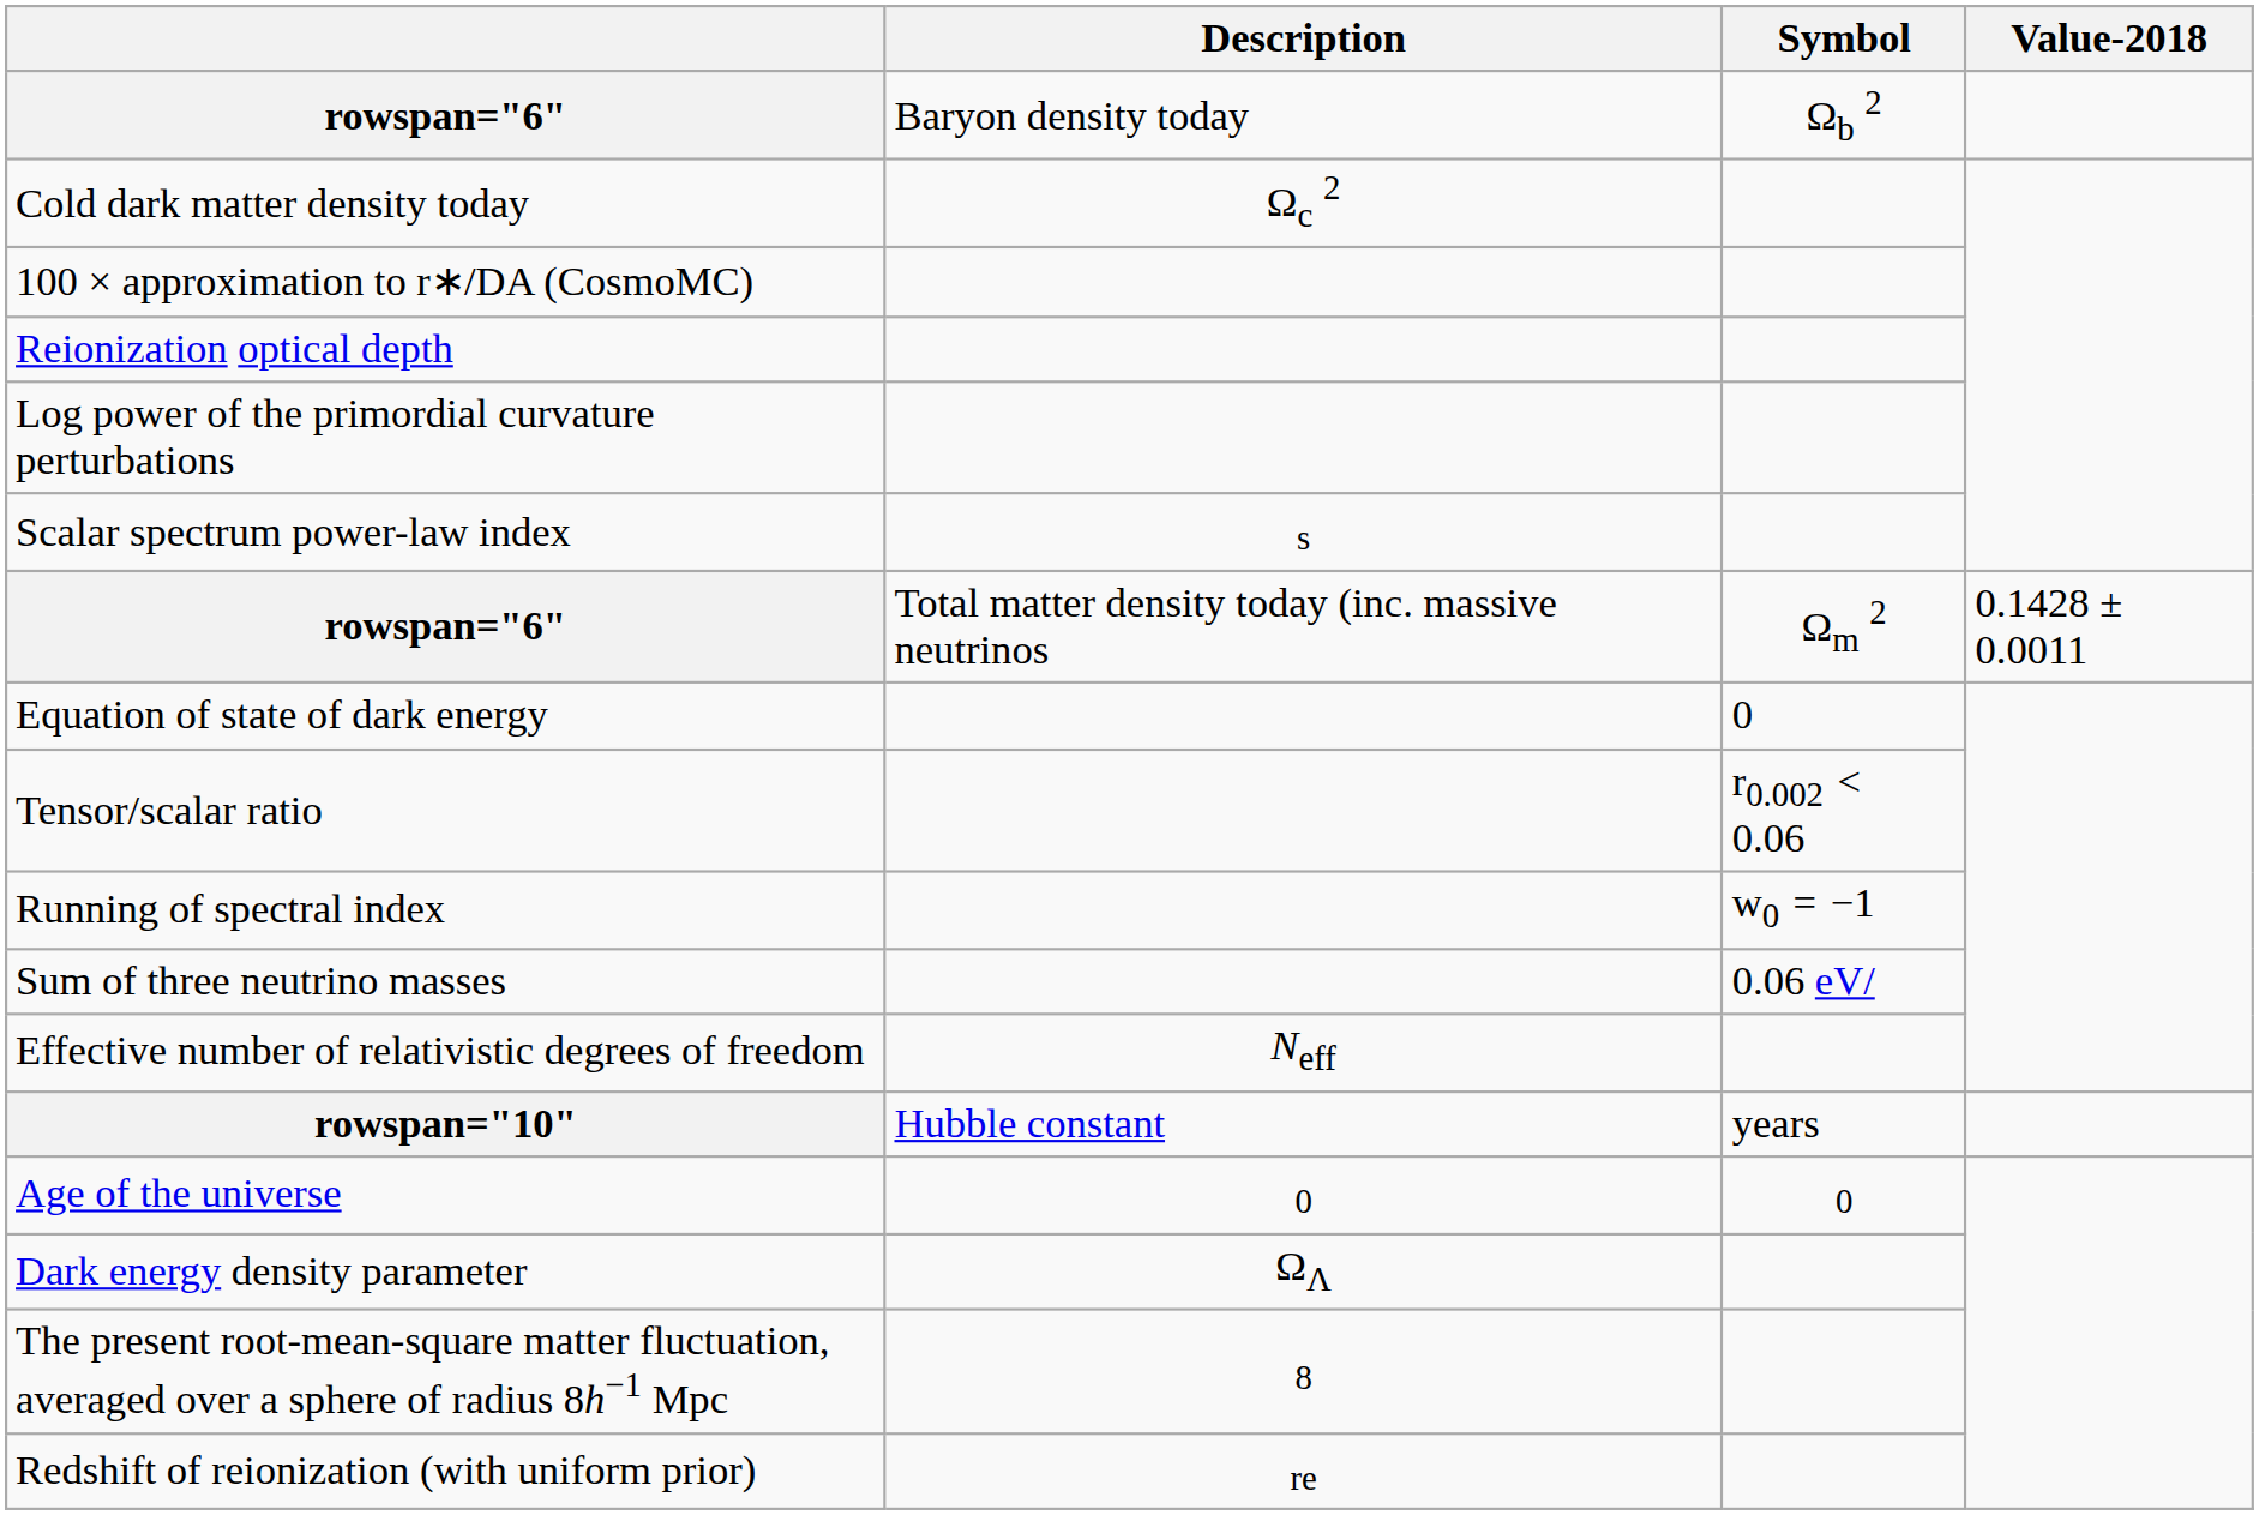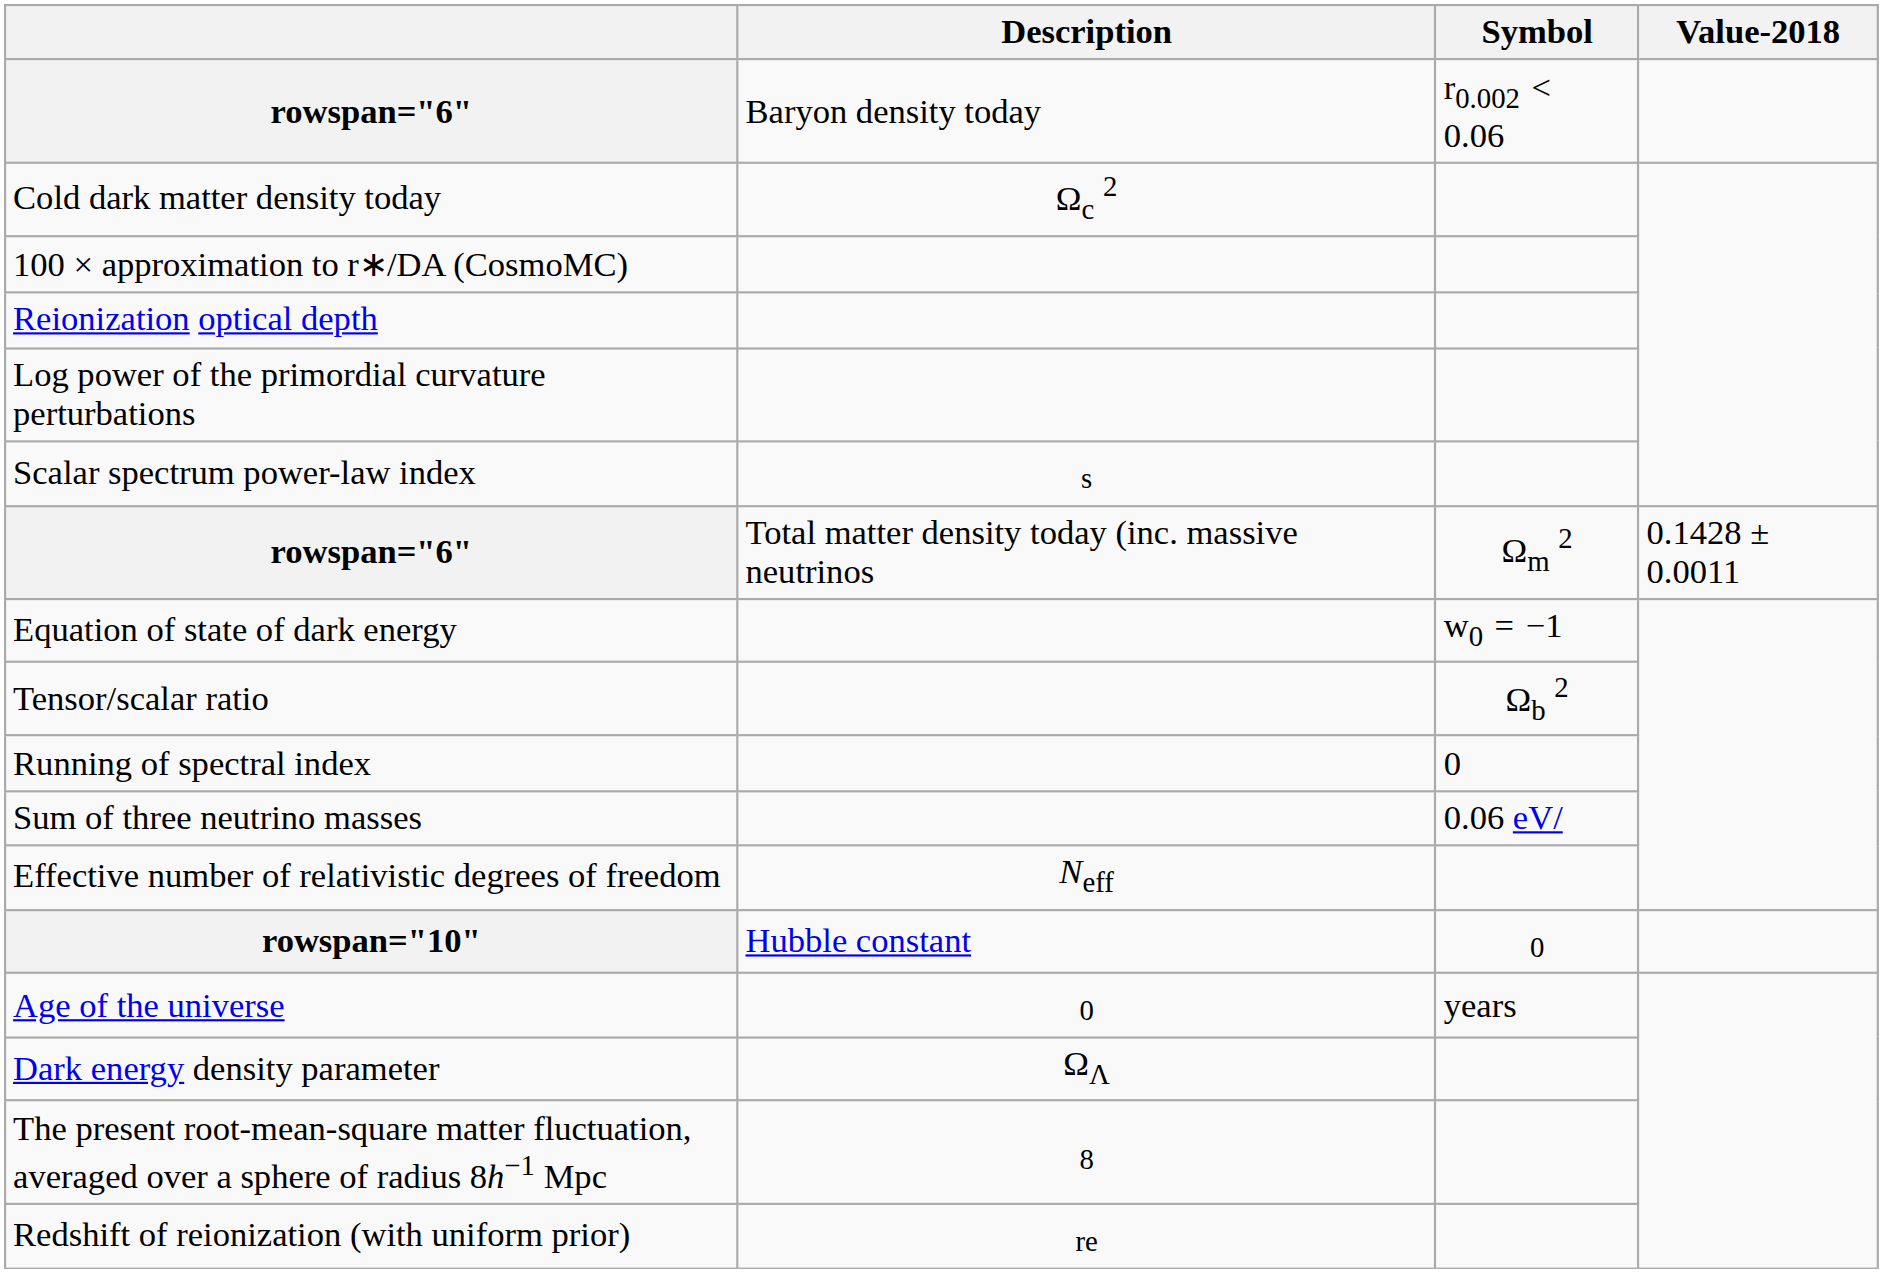rowspan="6" / Baryon density today | Symbol: Ωb 2 -> r0.002 < 0.06
Equation of state of dark energy | Symbol: 0 -> w0 = −1
Tensor/scalar ratio | Symbol: r0.002 < 0.06 -> Ωb 2
Running of spectral index | Symbol: w0 = −1 -> 0
rowspan="10" | Symbol: years -> 0
Age of the universe | Symbol: 0 -> years
